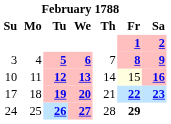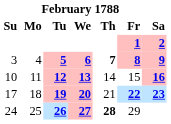3 | February 1788 / Th: normal -> bold
10 | February 1788 / Fr: lightyellow background -> no background
24 | February 1788 / Th: normal -> bold
24 | February 1788 / Fr: bold -> normal
